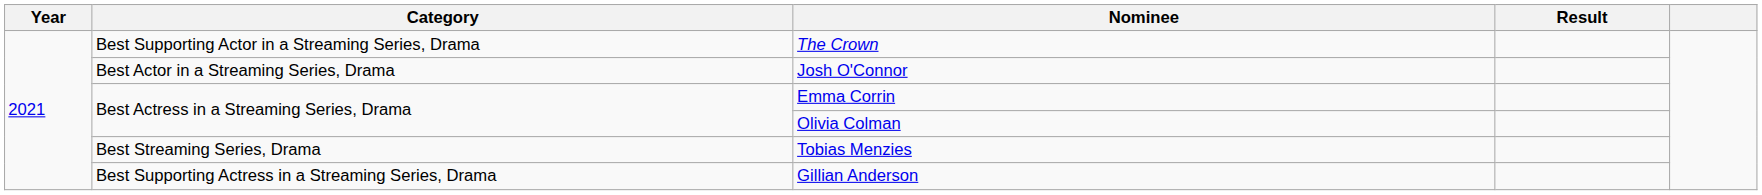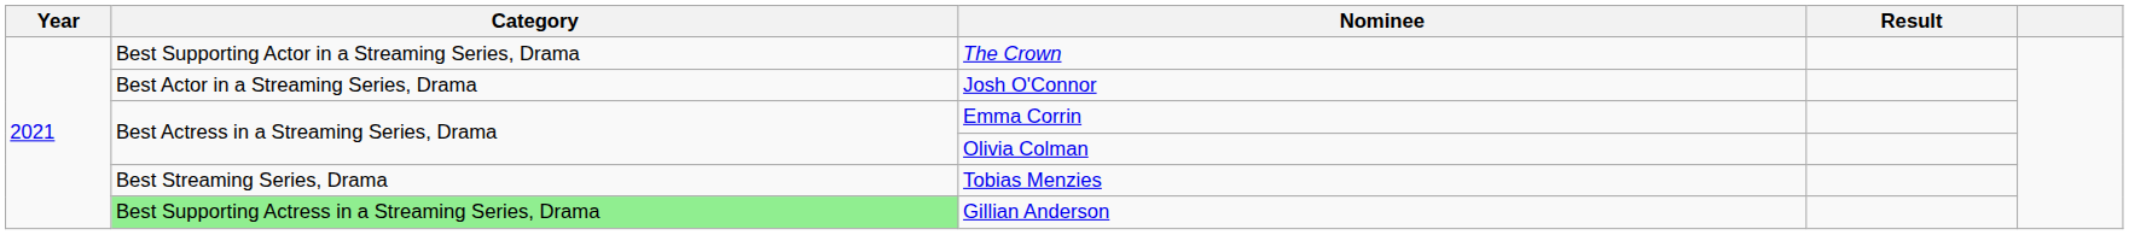Gillian Anderson | Category: no background -> lightgreen background
